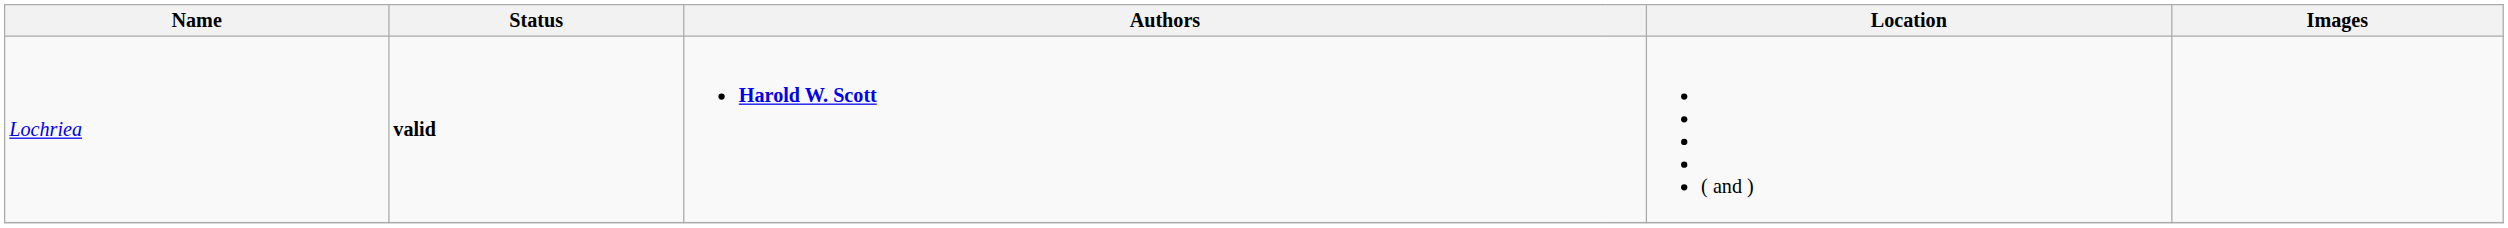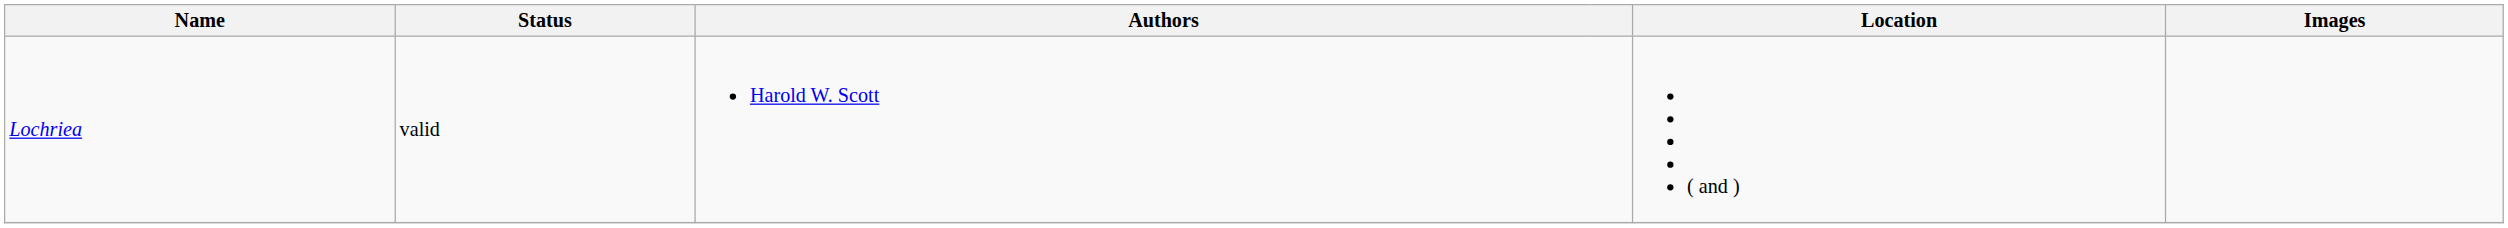Lochriea | Status: bold -> normal
Lochriea | column 3: bold -> normal
